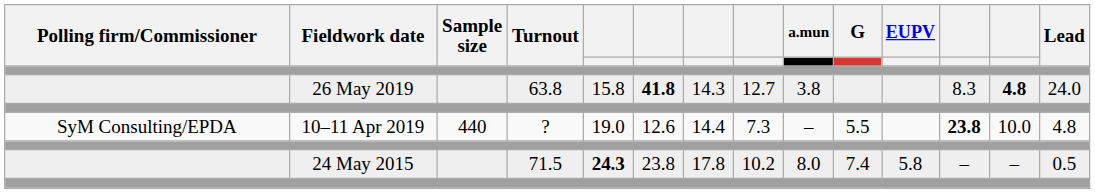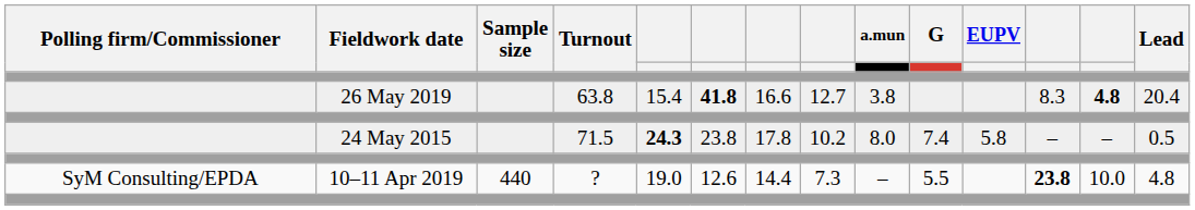26 May 2019 | column 5: 15.8 -> 15.4
26 May 2019 | column 7: 14.3 -> 16.6
26 May 2019 | Lead: 24.0 -> 20.4
rows swapped: 10–11 Apr 2019 <-> 24 May 2015
